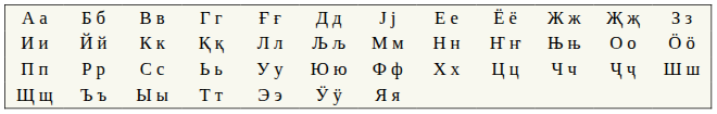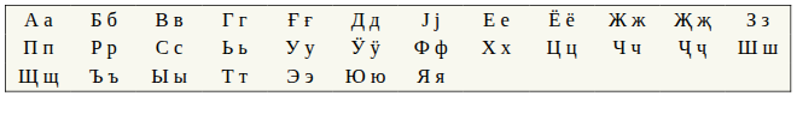- row: И и | Й й | К к | Қ қ | Л л | Љ љ | М м | Н н | Ҥ ҥ | Њ њ | О о | Ӧ ӧ
П п | column 6: Ю ю -> Ӱ ӱ
Щ щ | column 6: Ӱ ӱ -> Ю ю
